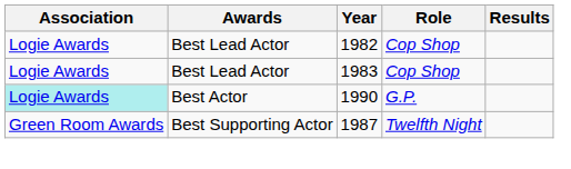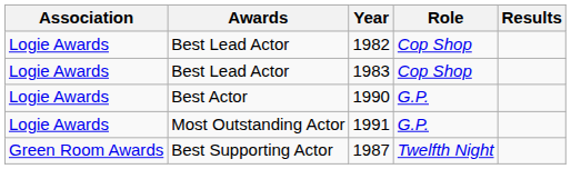1990 | Association: paleturquoise background -> no background
+ row: Logie Awards | Most Outstanding Actor | 1991 | G.P.
